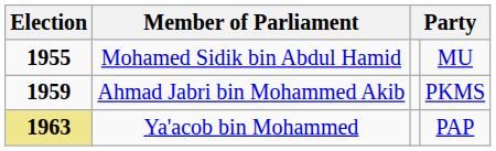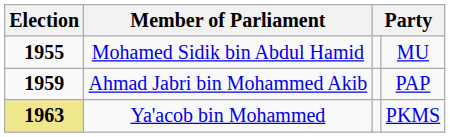Ahmad Jabri bin Mohammed Akib | column 4: PKMS -> PAP
Ya'acob bin Mohammed | column 4: PAP -> PKMS
